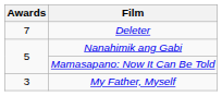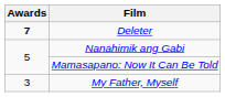Deleter | Awards: normal -> bold
